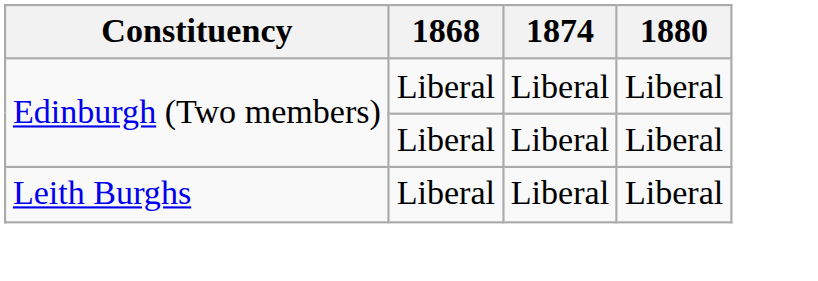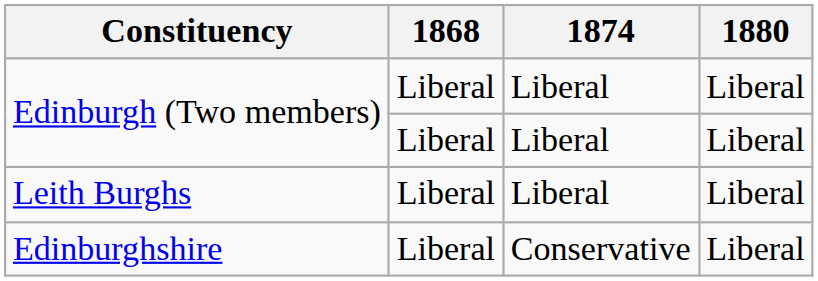+ row: Edinburghshire | Liberal | Conservative | Liberal
